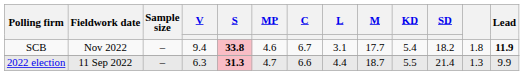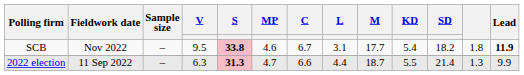SCB | V: 9.4 -> 9.5
